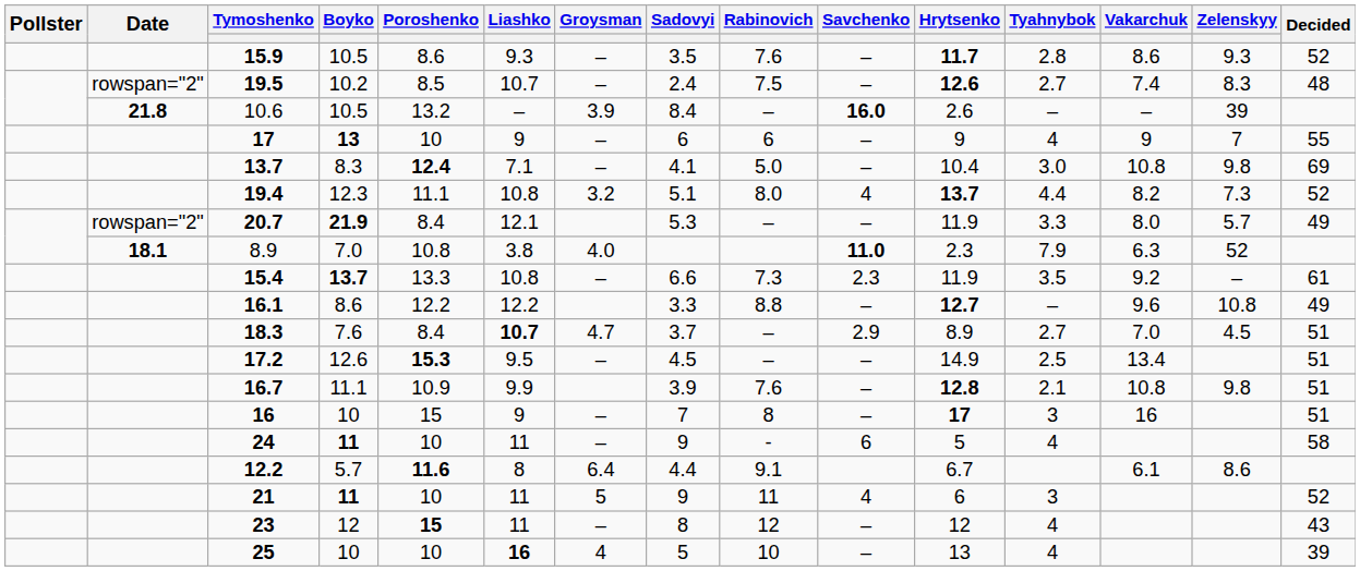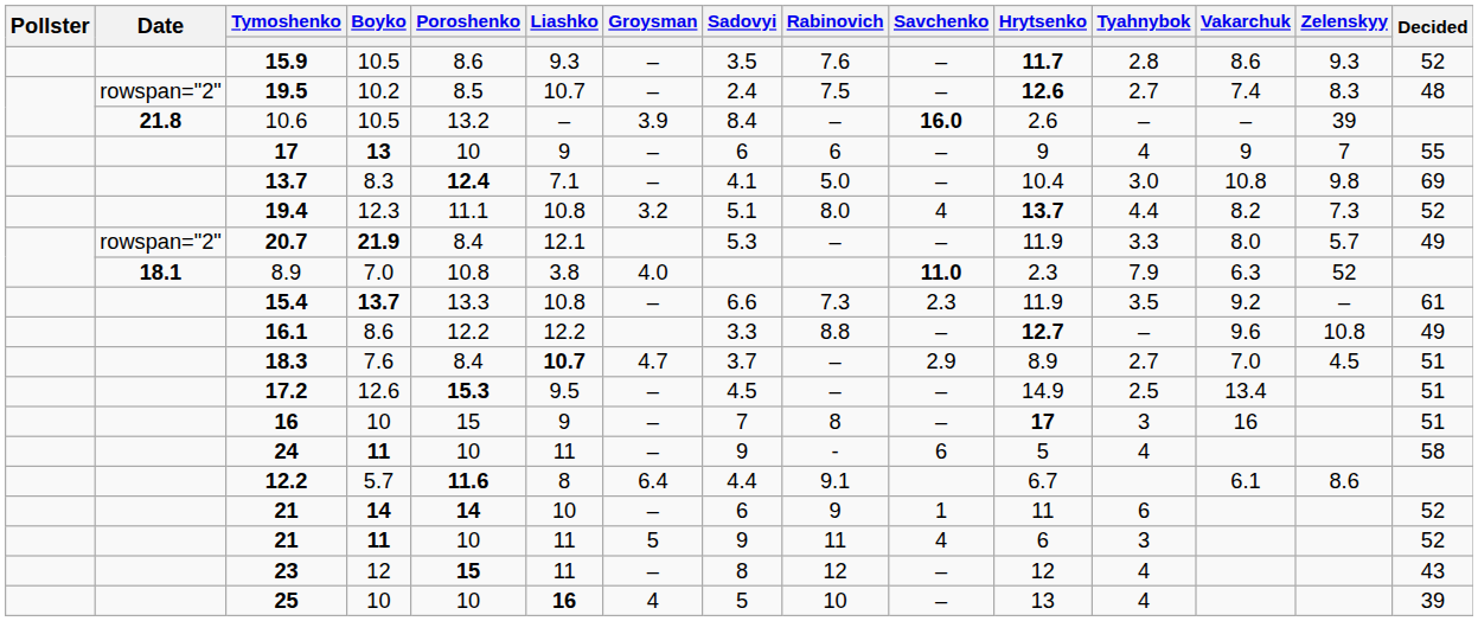- row: 16.7 | 11.1 | 10.9 | 9.9 | 3.9 | 7.6 | – | 12.8 | 2.1 | 10.8 | 9.8 | 51
+ row: 21 | 14 | 14 | 10 | – | 6 | 9 | 1 | 11 | 6 | 52
